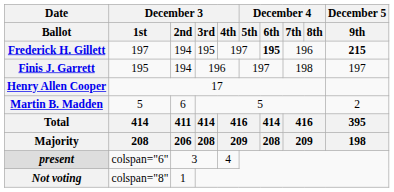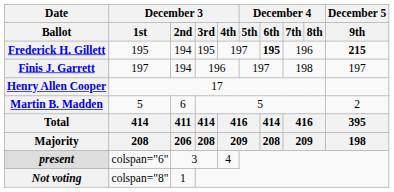Frederick H. Gillett | December 3 / 1st: 197 -> 195
Finis J. Garrett | December 3 / 1st: 195 -> 197
